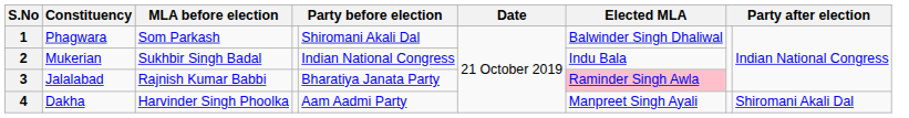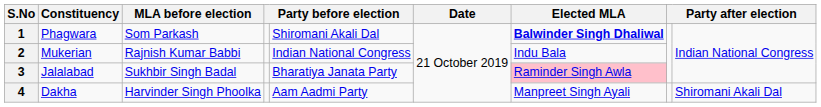1 | Elected MLA: normal -> bold
2 | MLA before election: Sukhbir Singh Badal -> Rajnish Kumar Babbi
3 | MLA before election: Rajnish Kumar Babbi -> Sukhbir Singh Badal
